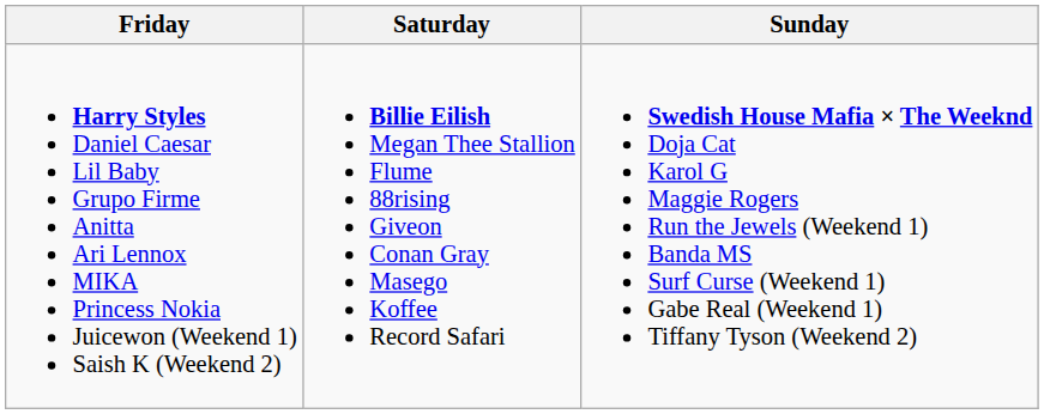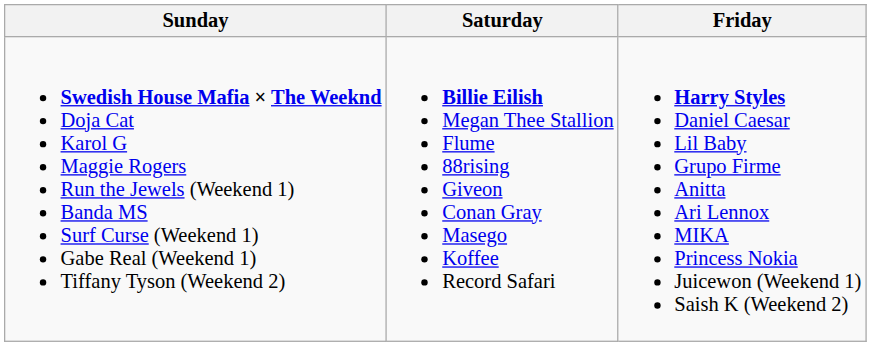columns swapped: Friday <-> Sunday
